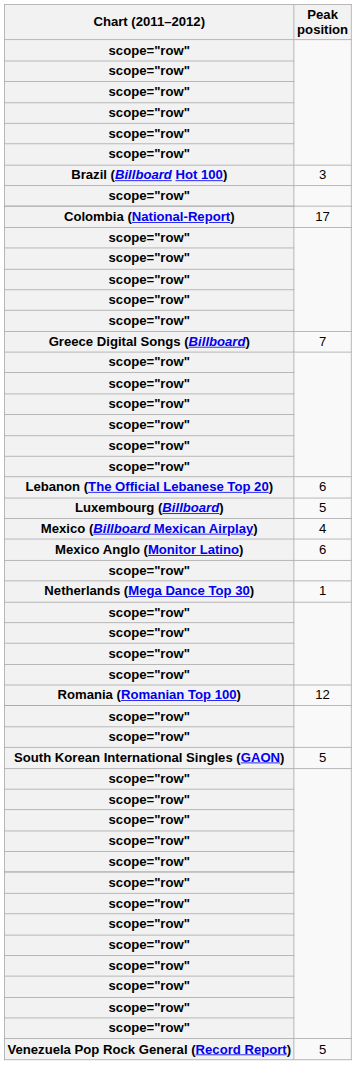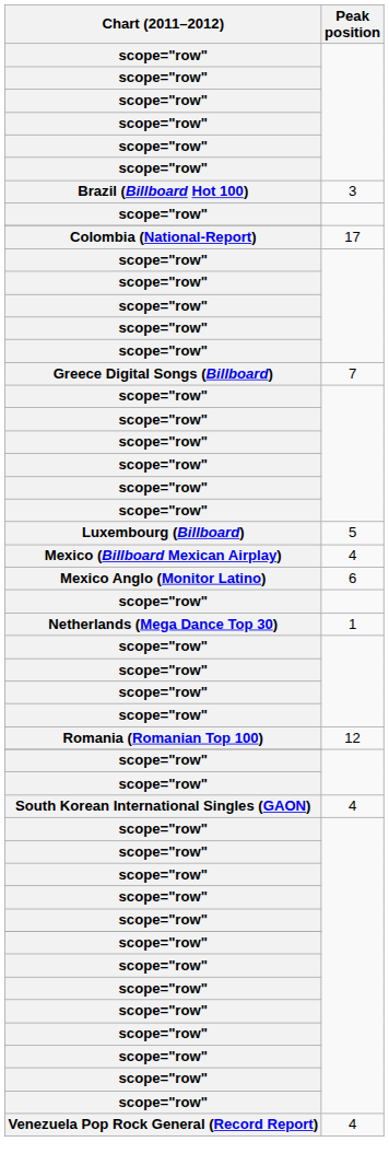- row: Lebanon (The Official Lebanese Top 20) | 6
South Korean International Singles (GAON) | Peak position: 5 -> 4
Venezuela Pop Rock General (Record Report) | Peak position: 5 -> 4
